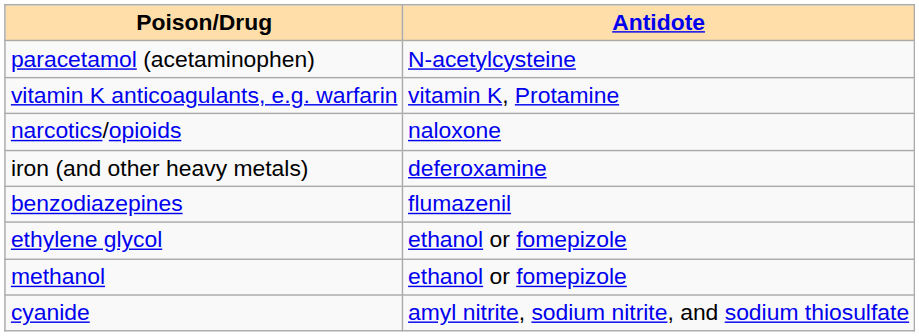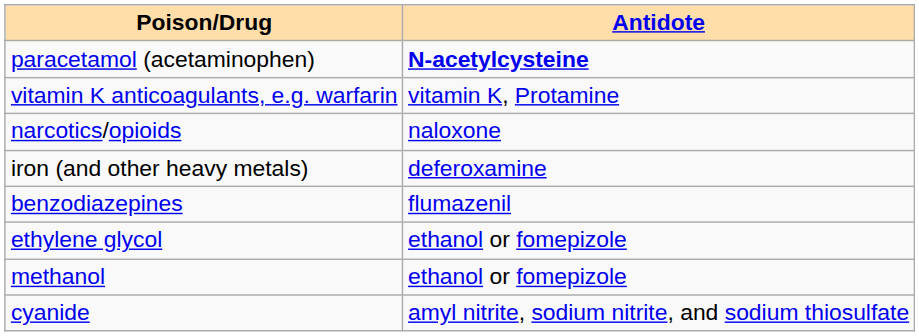paracetamol (acetaminophen) | column 2: normal -> bold
